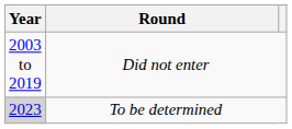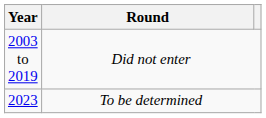2023 | Year: lightgrey background -> no background
